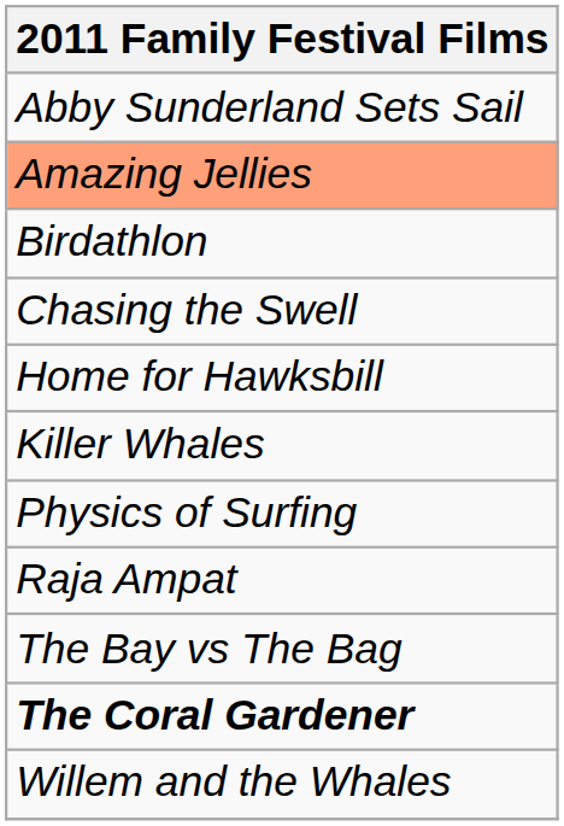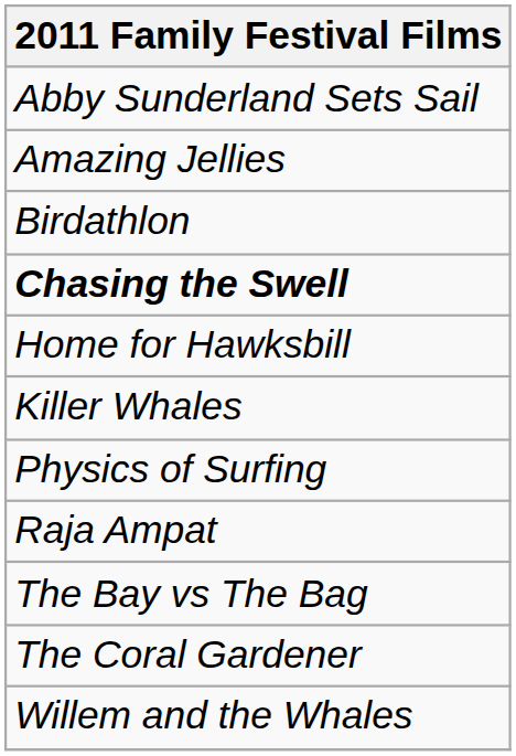row 3 | column 1: lightsalmon background -> no background
row 5 | column 1: normal -> bold
row 11 | column 1: bold -> normal
